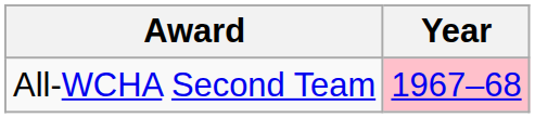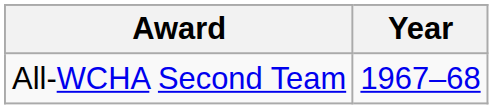row 2 | Year: pink background -> no background
